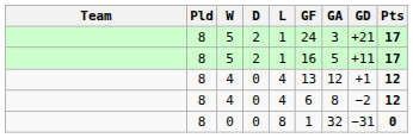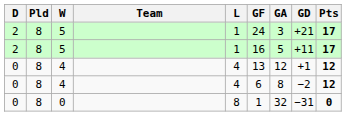columns swapped: Team <-> D
